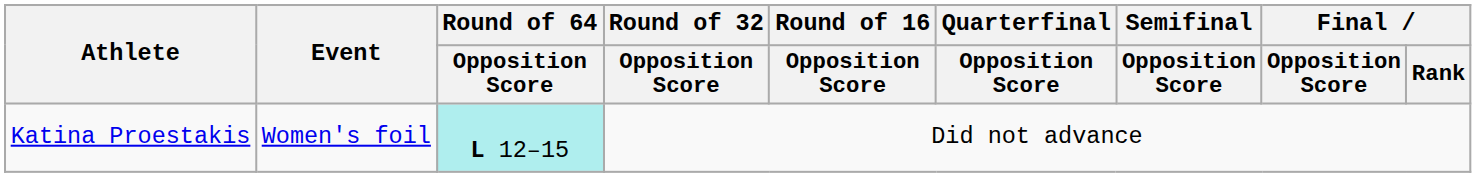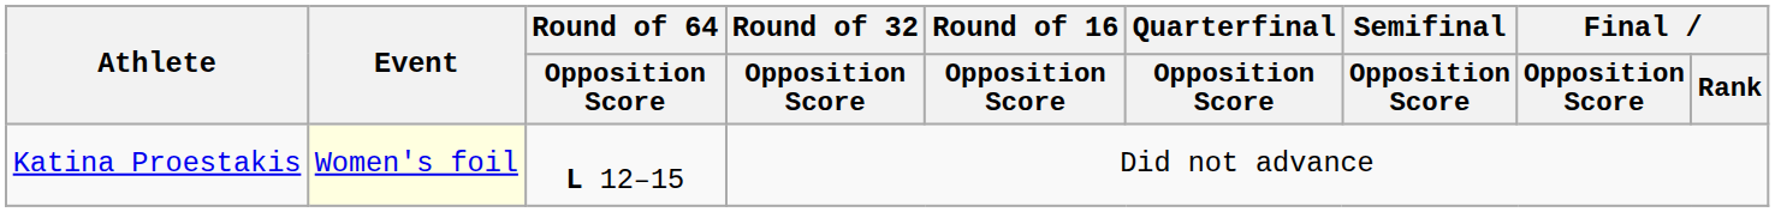Katina Proestakis | Event: no background -> lightyellow background
Katina Proestakis | Round of 64 / Opposition Score: paleturquoise background -> no background
